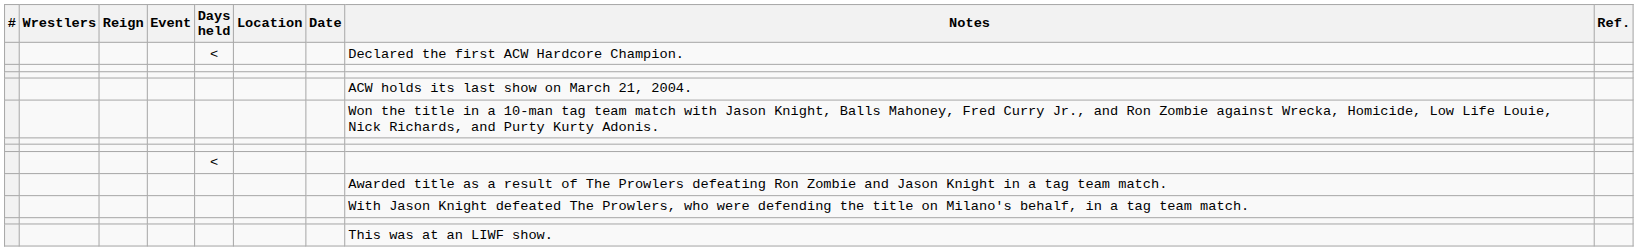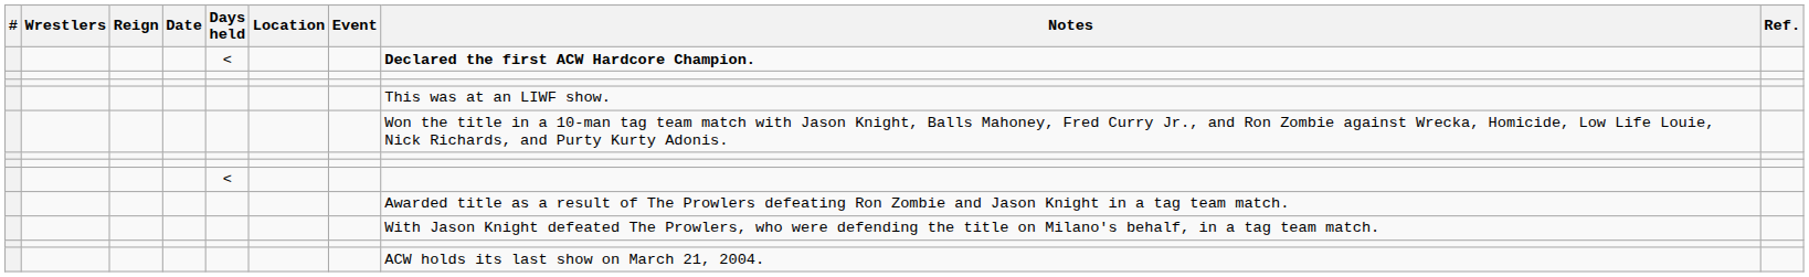columns swapped: Date <-> Event
row 2 | Notes: normal -> bold
row 5 | Notes: ACW holds its last show on March 21, 2004. -> This was at an LIWF show.
row 13 | Notes: This was at an LIWF show. -> ACW holds its last show on March 21, 2004.
